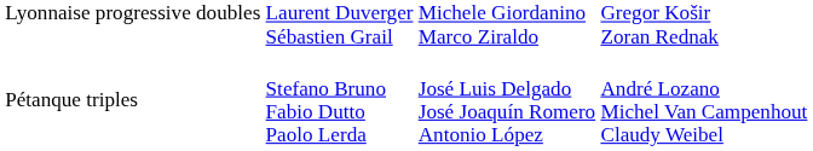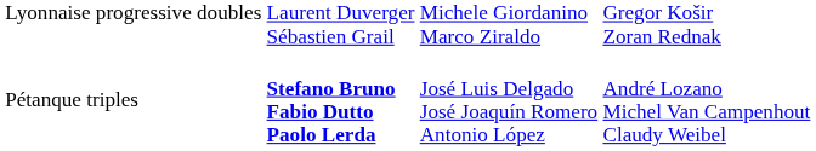Pétanque triples | column 2: normal -> bold
